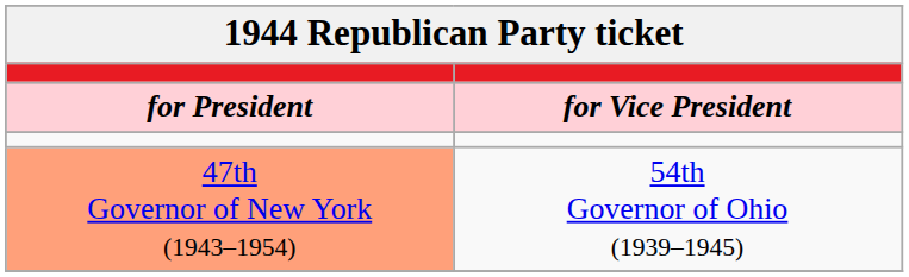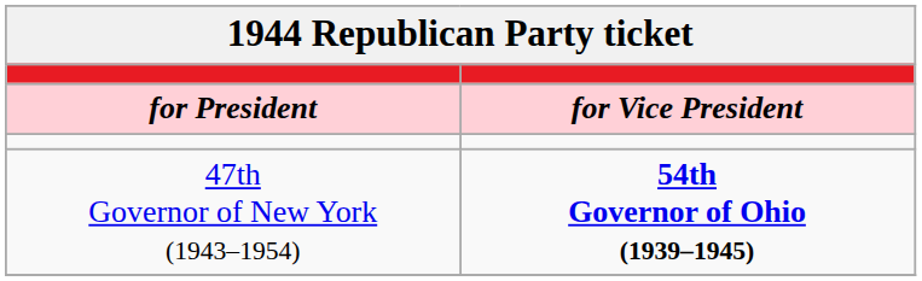47th Governor of New York (1943–1954) | column 1: lightsalmon background -> no background
47th Governor of New York (1943–1954) | column 2: normal -> bold
